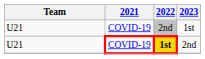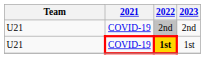row 2 | 2023: 1st -> 2nd
row 3 | 2023: 2nd -> 1st
